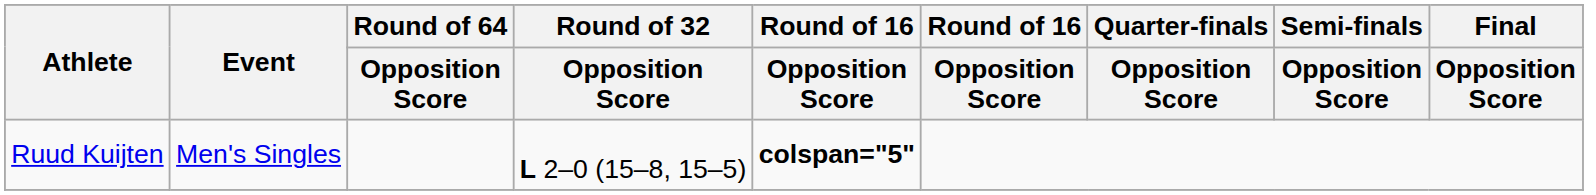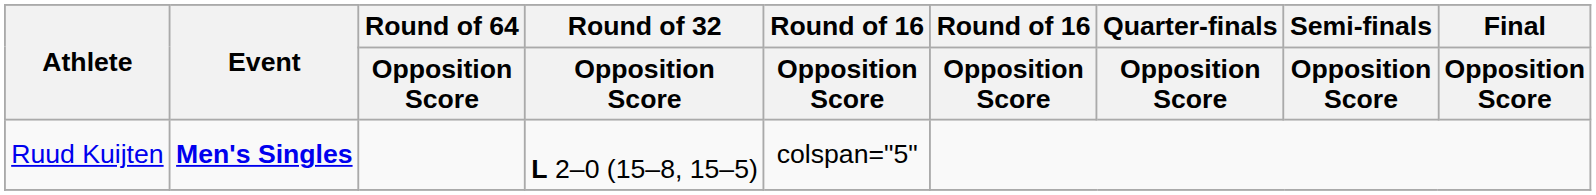Ruud Kuijten | Event: normal -> bold
Ruud Kuijten | column 5: bold -> normal
